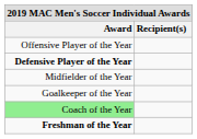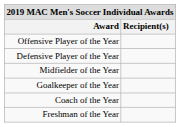Defensive Player of the Year | Award: bold -> normal
Coach of the Year | Award: lightgreen background -> no background
Freshman of the Year | Award: bold -> normal
